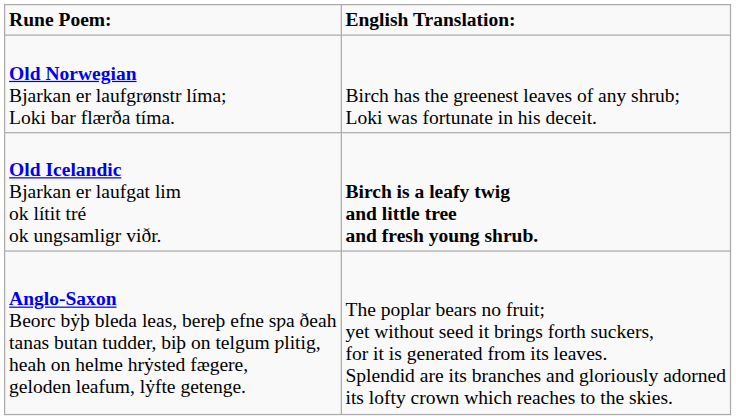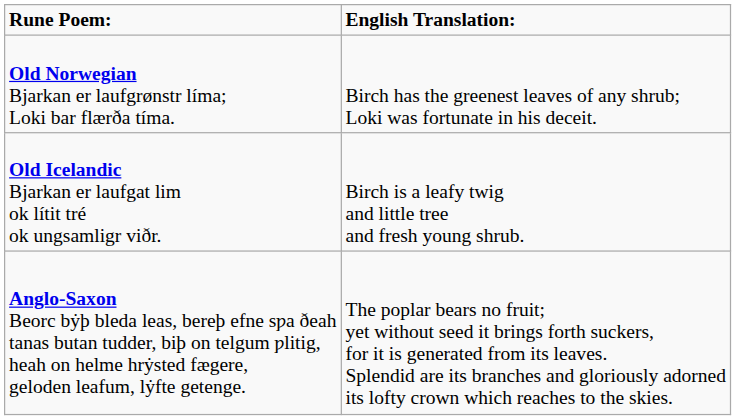row 3 | English Translation:: bold -> normal
